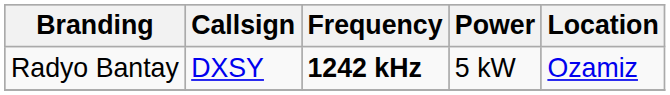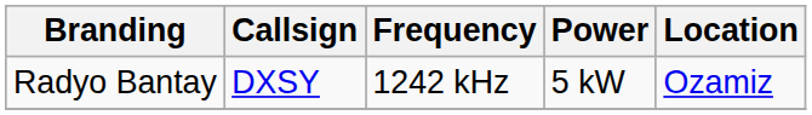Radyo Bantay | Frequency: bold -> normal
